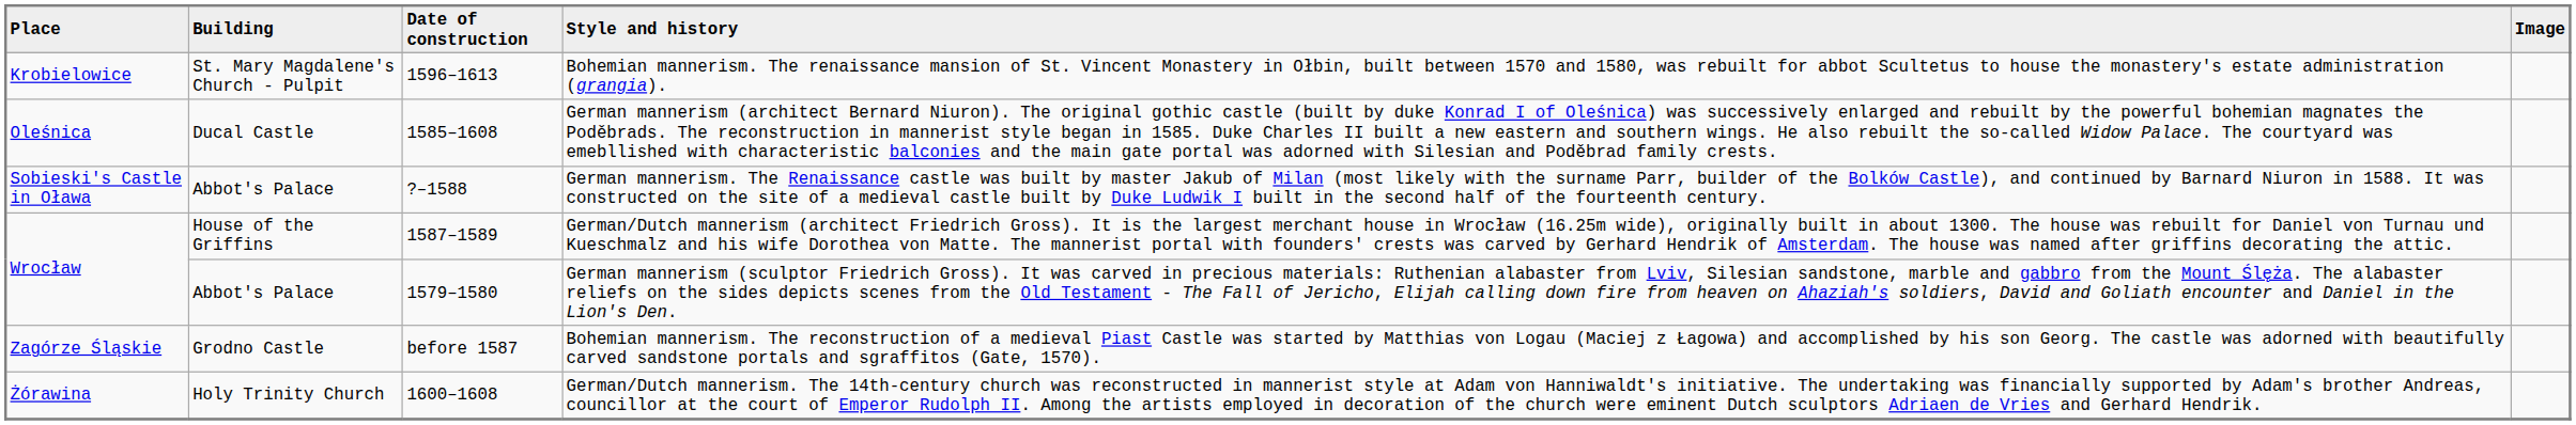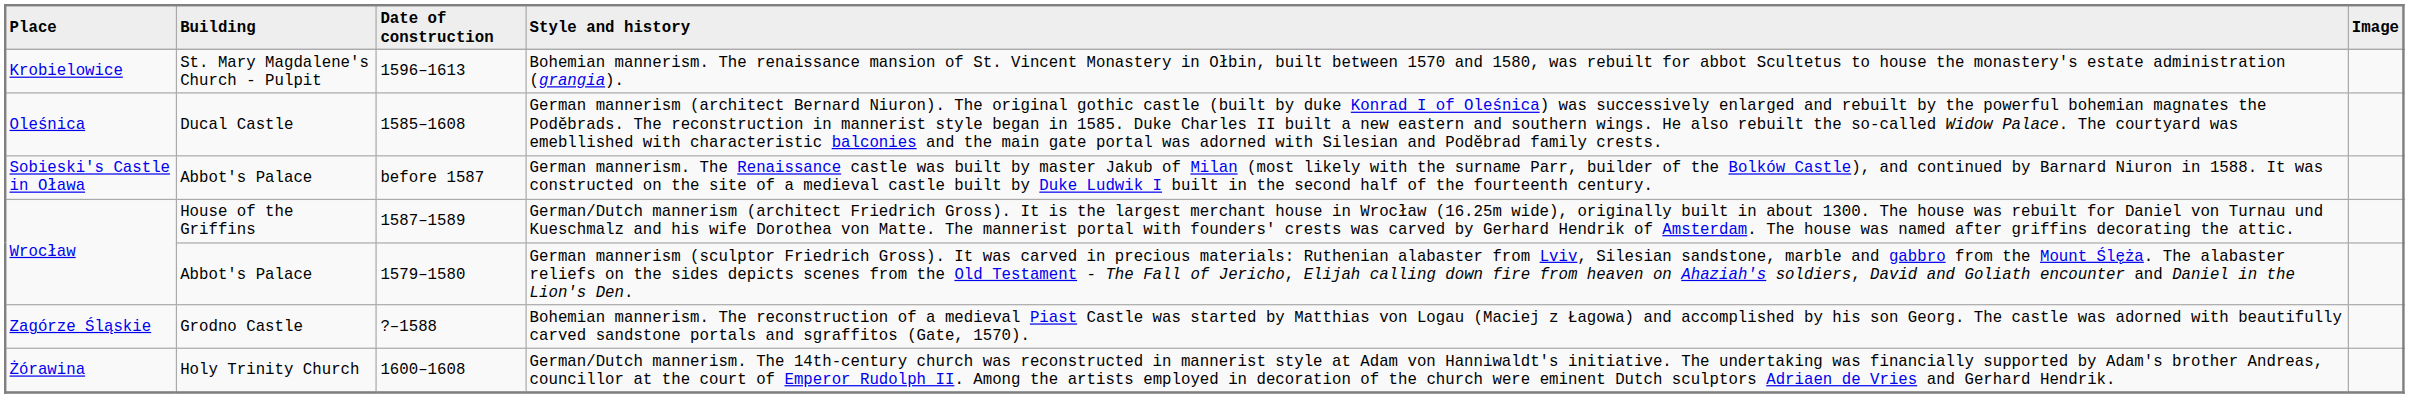row 4 | Date of construction: ?–1588 -> before 1587
row 7 | Date of construction: before 1587 -> ?–1588
